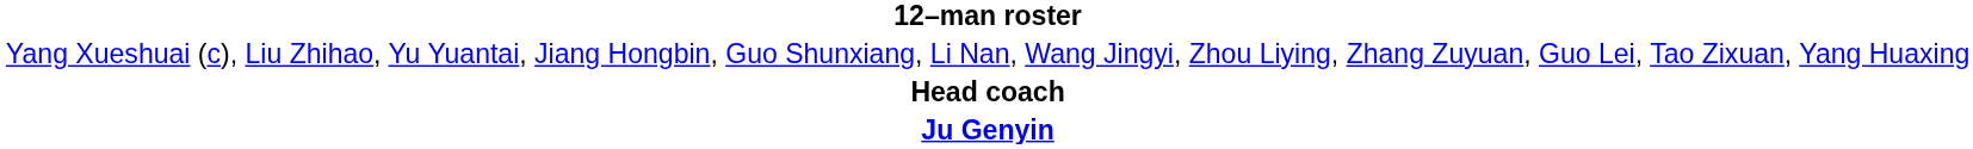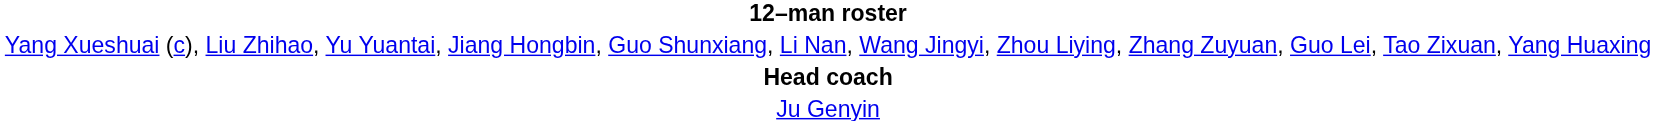row 4 | column 1: bold -> normal
